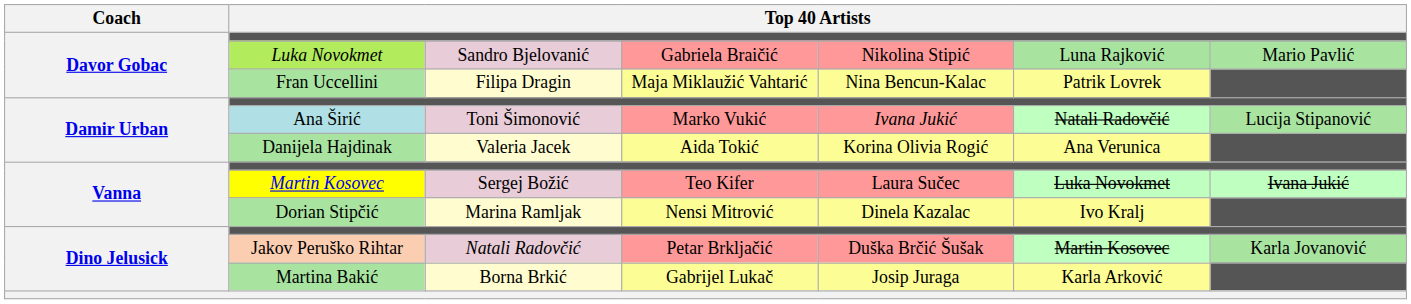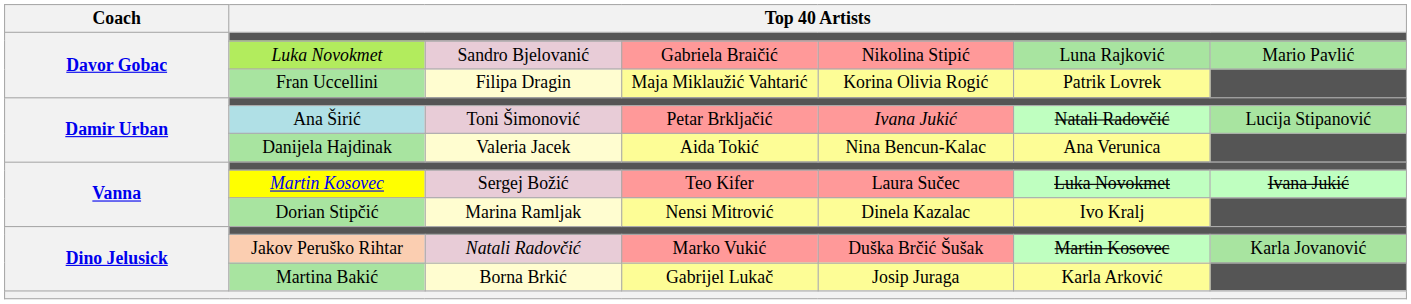Fran Uccellini | column 5: Nina Bencun-Kalac -> Korina Olivia Rogić
Ana Širić | column 4: Marko Vukić -> Petar Brkljačić
Danijela Hajdinak | column 5: Korina Olivia Rogić -> Nina Bencun-Kalac
Jakov Peruško Rihtar | column 4: Petar Brkljačić -> Marko Vukić
